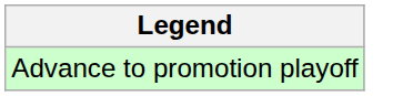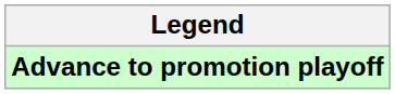row 2 | column 1: normal -> bold
